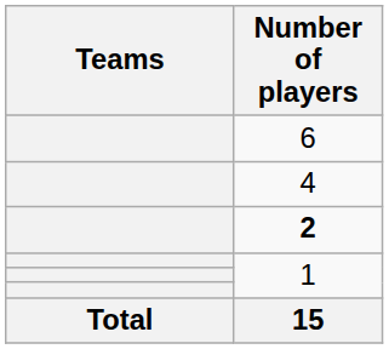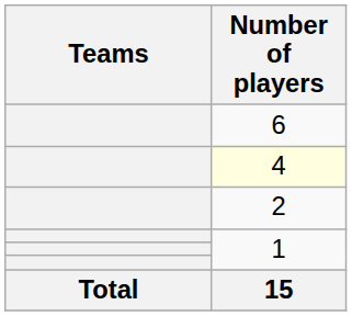row 3 | Number of players: no background -> lightyellow background
row 4 | Number of players: bold -> normal
